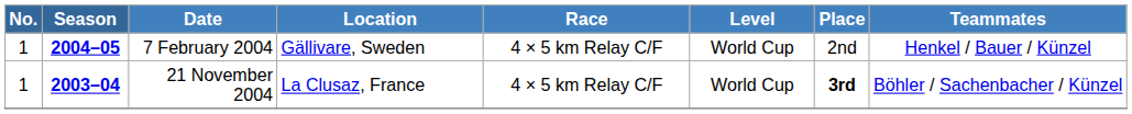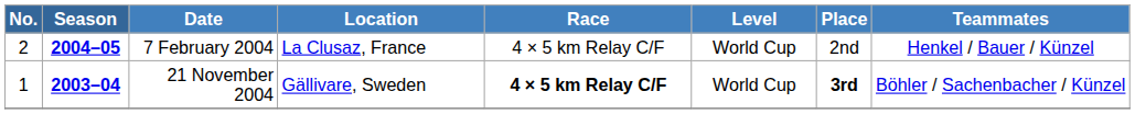7 February 2004 | No.: 1 -> 2
7 February 2004 | Location: Gällivare, Sweden -> La Clusaz, France
21 November 2004 | Location: La Clusaz, France -> Gällivare, Sweden
21 November 2004 | Race: normal -> bold
